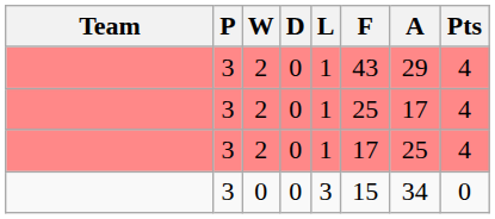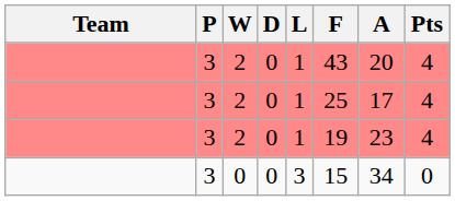row 2 | A: 29 -> 20
row 4 | F: 17 -> 19
row 4 | A: 25 -> 23
